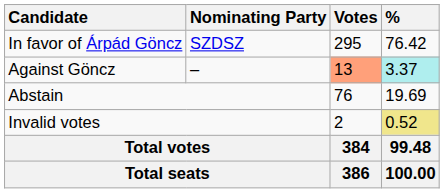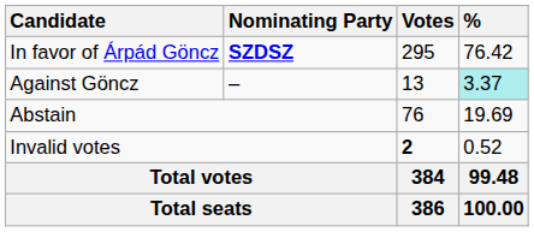In favor of Árpád Göncz | Nominating Party: normal -> bold
Against Göncz | Votes: lightsalmon background -> no background
Invalid votes | Votes: normal -> bold
Invalid votes | %: khaki background -> no background
